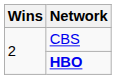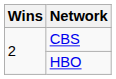HBO | Network: bold -> normal
